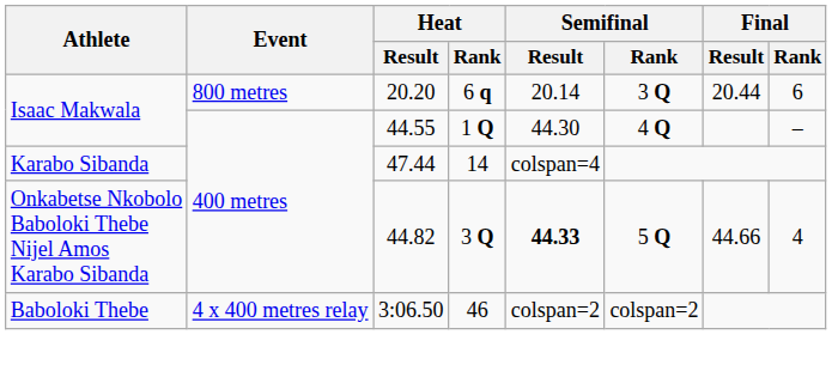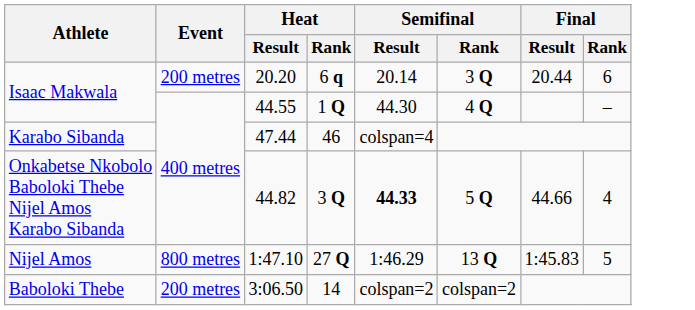20.20 | Event: 800 metres -> 200 metres
47.44 | Heat / Rank: 14 -> 46
+ row: Nijel Amos | 800 metres | 1:47.10 | 27 Q | 1:46.29 | 13 Q | 1:45.83 | 5
3:06.50 | Event: 4 x 400 metres relay -> 200 metres
3:06.50 | Heat / Rank: 46 -> 14
